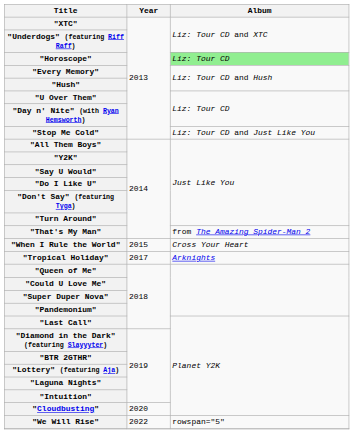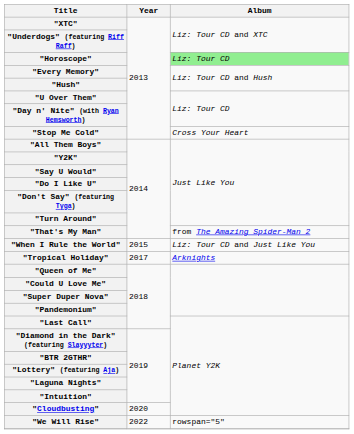"Stop Me Cold" | Album: Liz: Tour CD and Just Like You -> Cross Your Heart
"When I Rule the World" | Album: Cross Your Heart -> Liz: Tour CD and Just Like You
